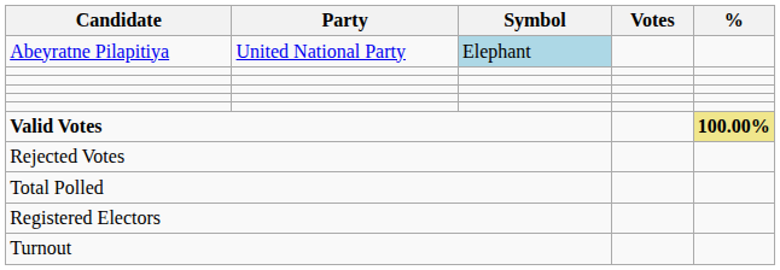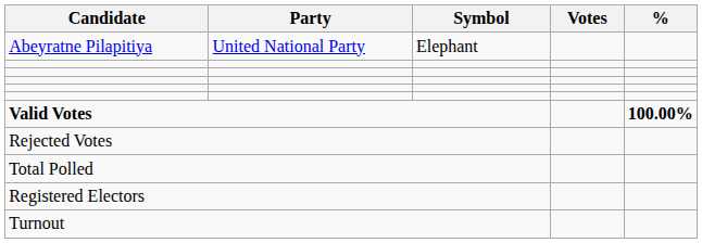Abeyratne Pilapitiya | Symbol: lightblue background -> no background
Valid Votes | %: khaki background -> no background
